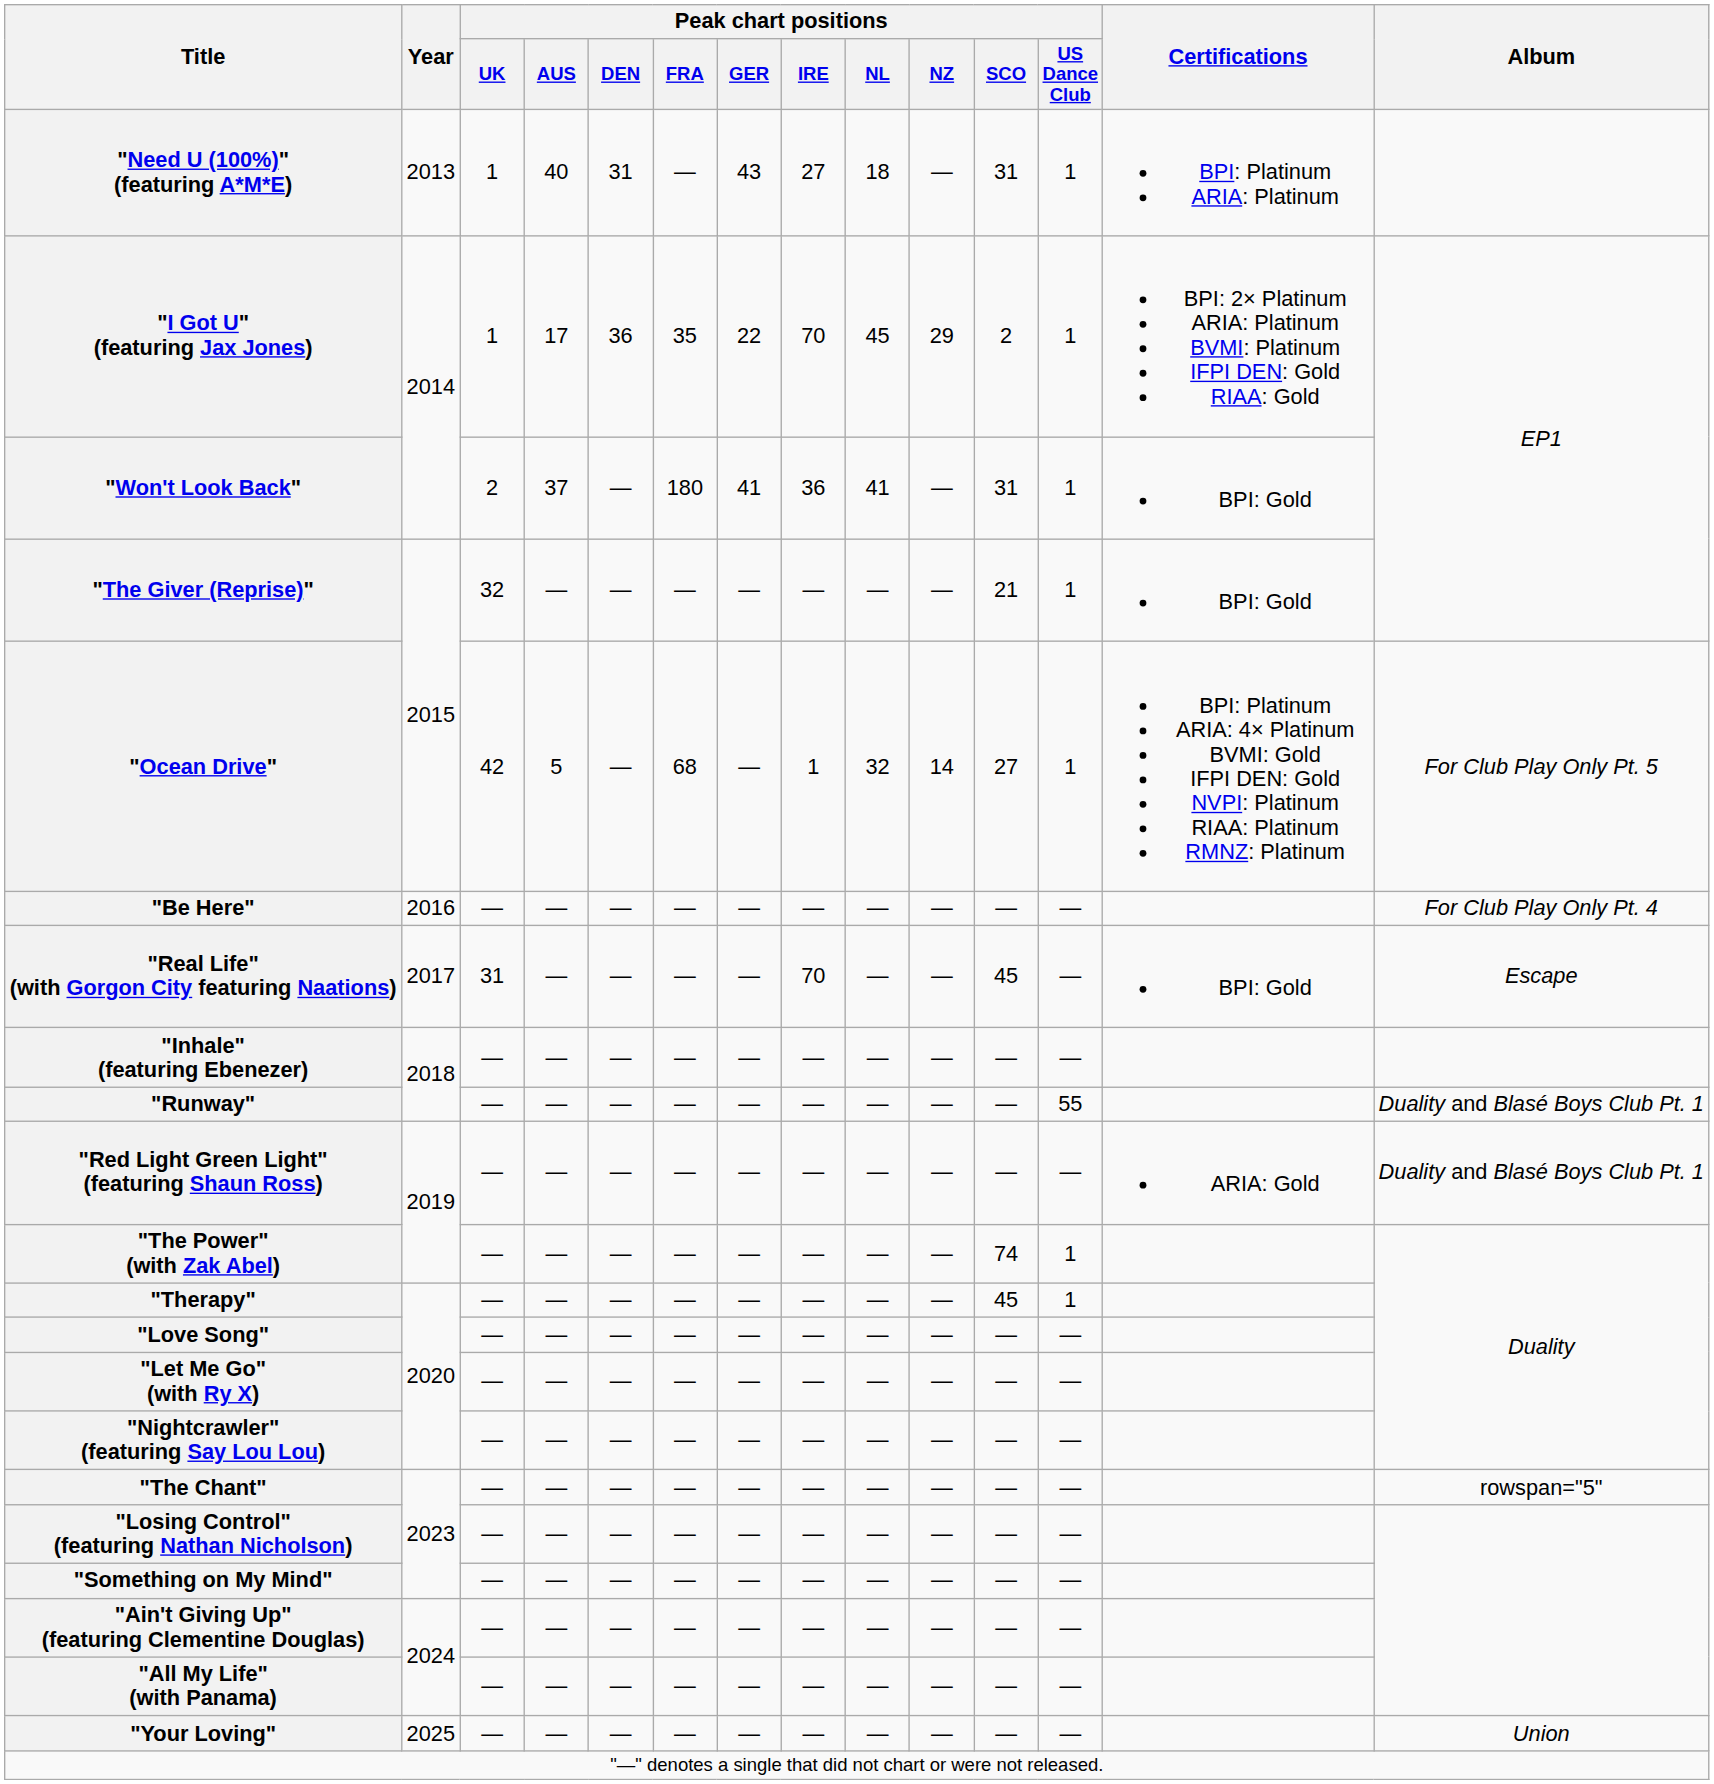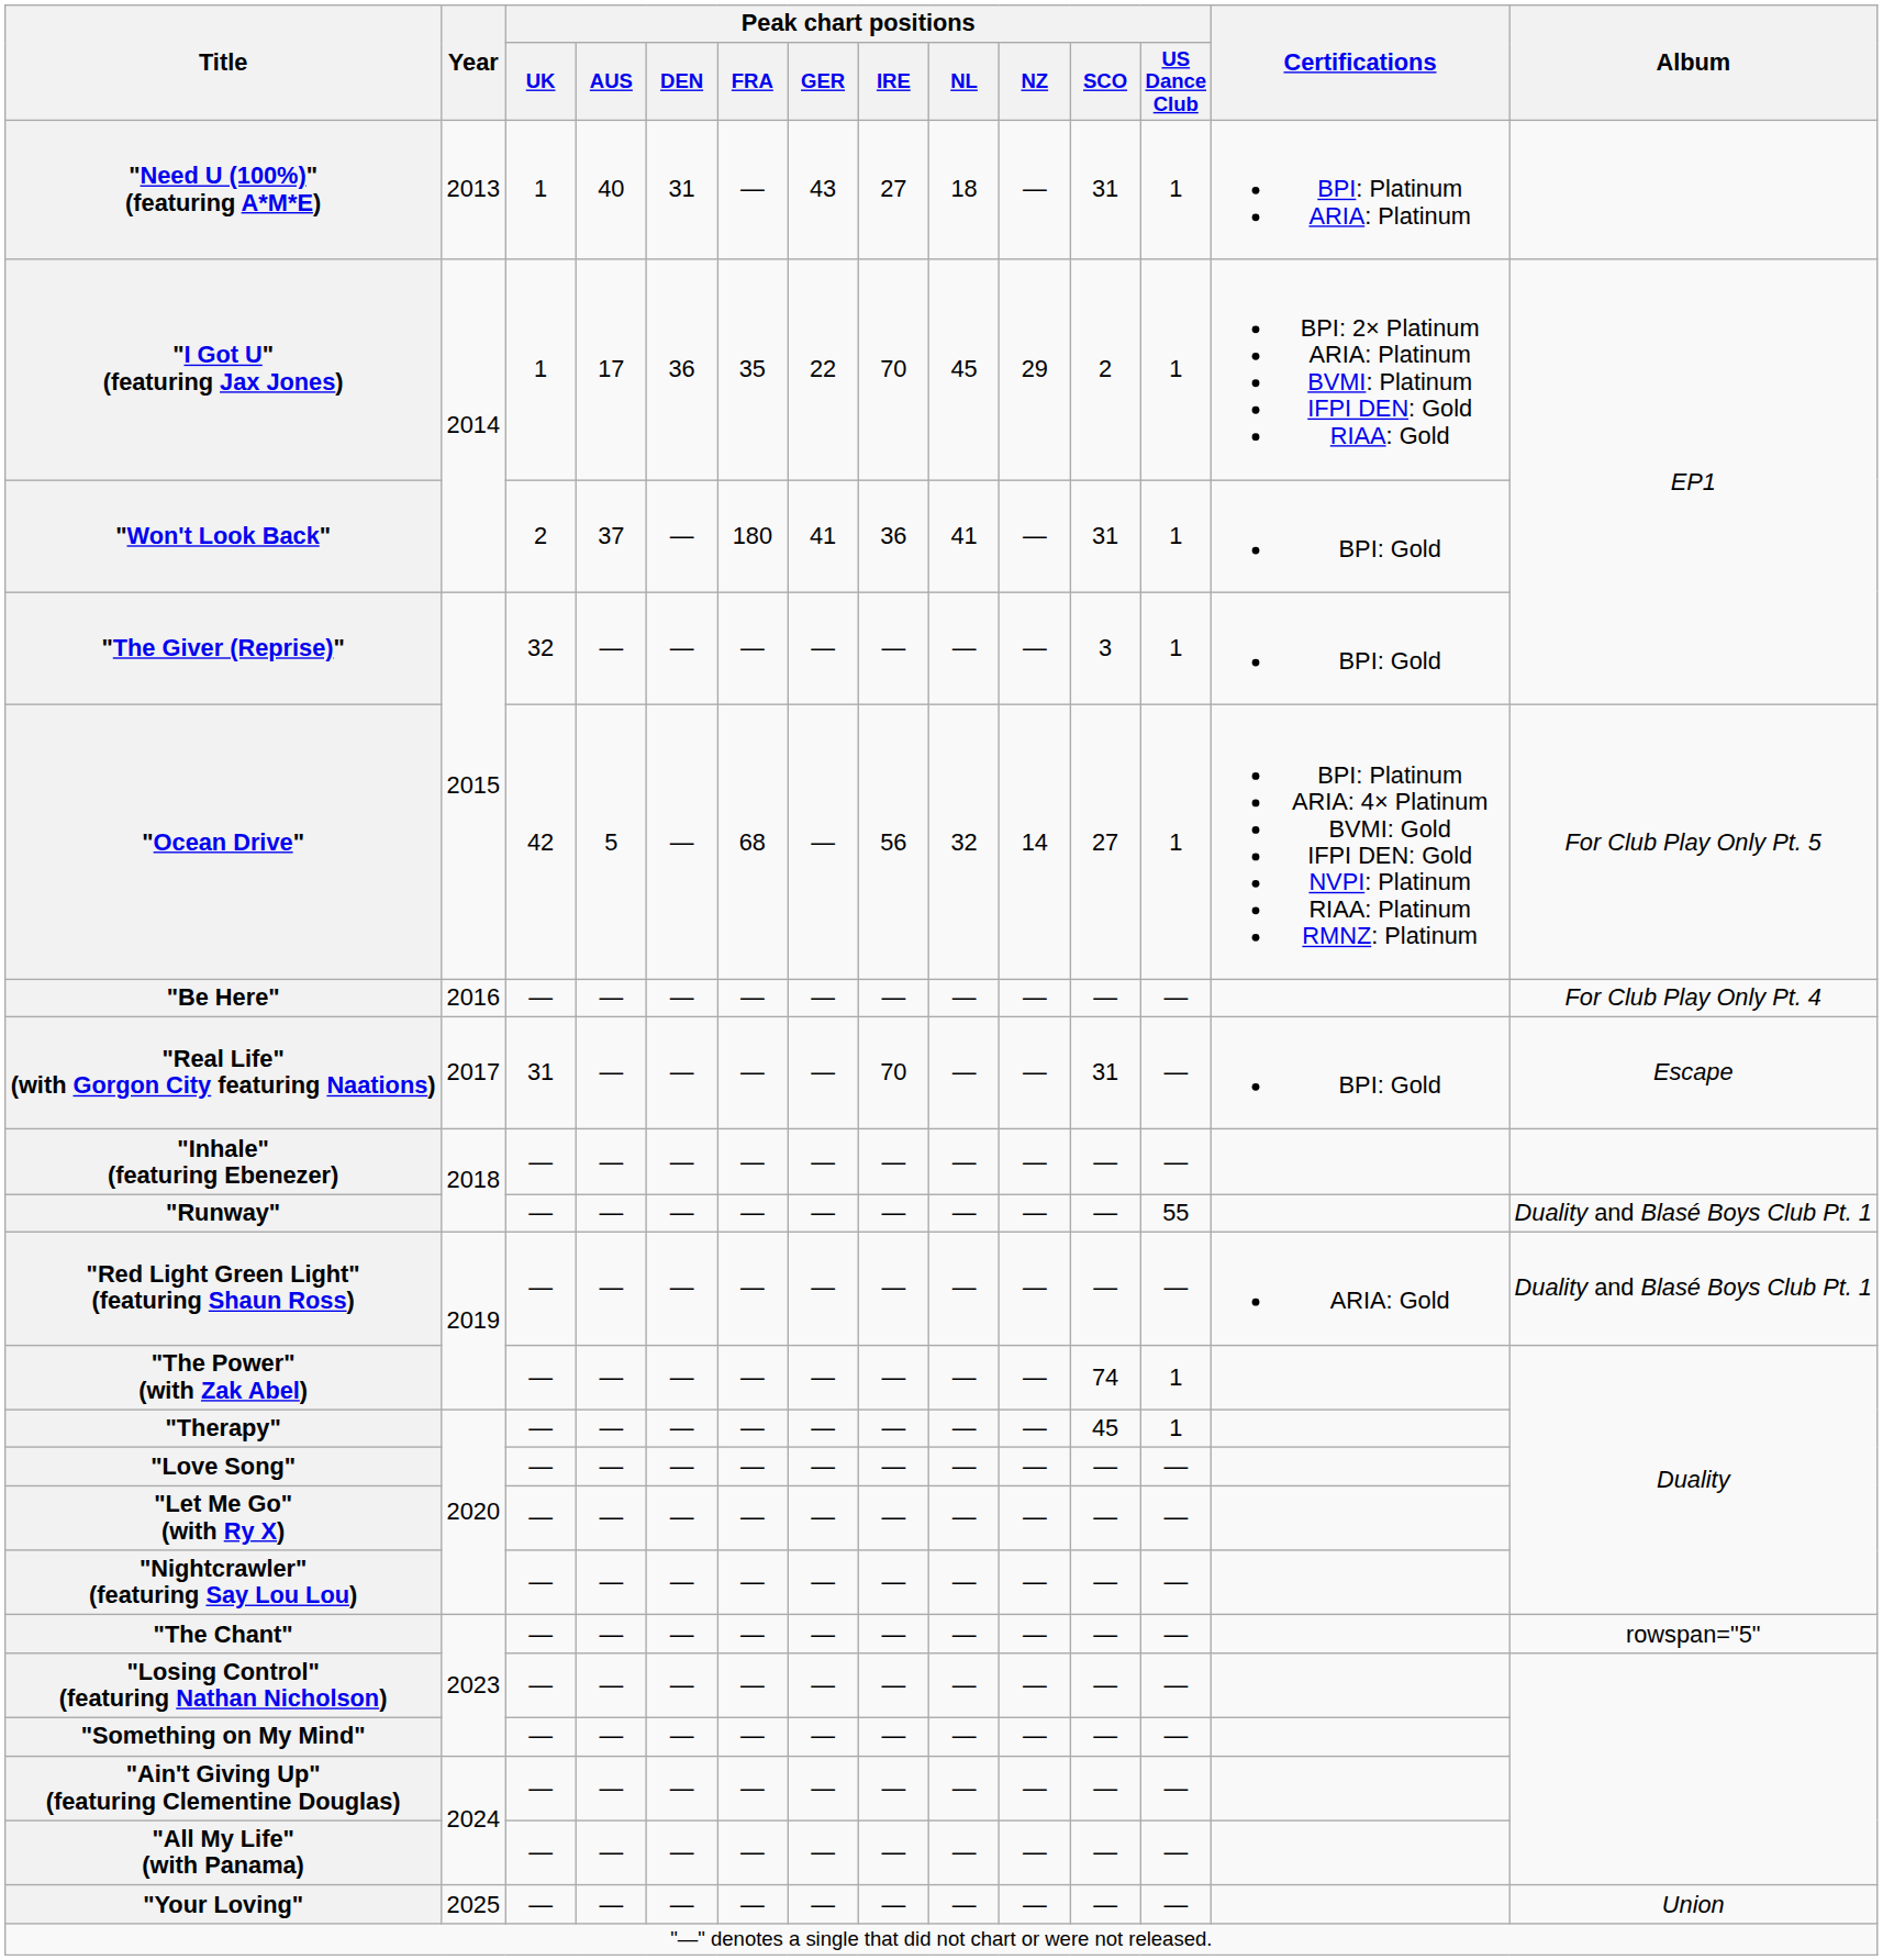"The Giver (Reprise)" | Peak chart positions / SCO: 21 -> 3
"Ocean Drive" | Peak chart positions / IRE: 1 -> 56
"Real Life" (with Gorgon City featuring Naations) | Peak chart positions / SCO: 45 -> 31
